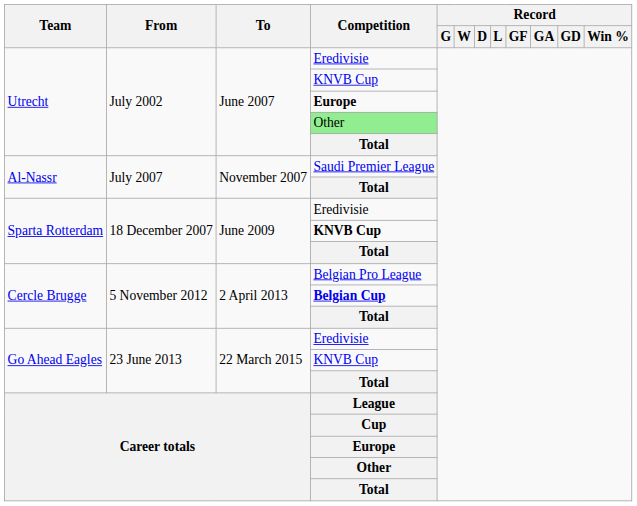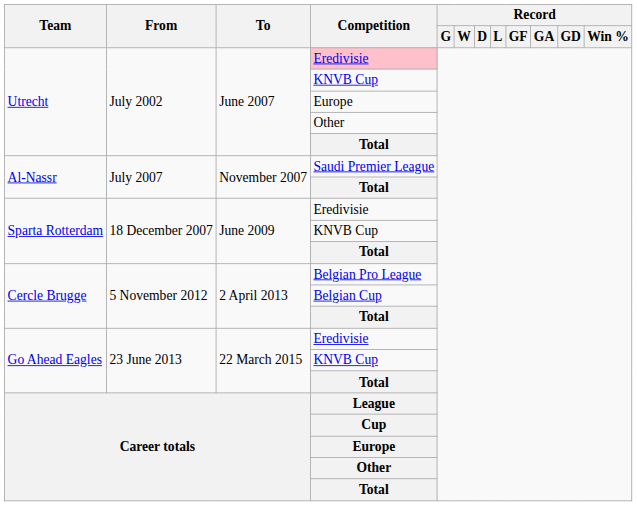Utrecht / Eredivisie | Competition: no background -> pink background
Utrecht / Europe | Competition: bold -> normal
Utrecht / Other | Competition: lightgreen background -> no background
Sparta Rotterdam / KNVB Cup | Competition: bold -> normal
Belgian Cup | Competition: bold -> normal
